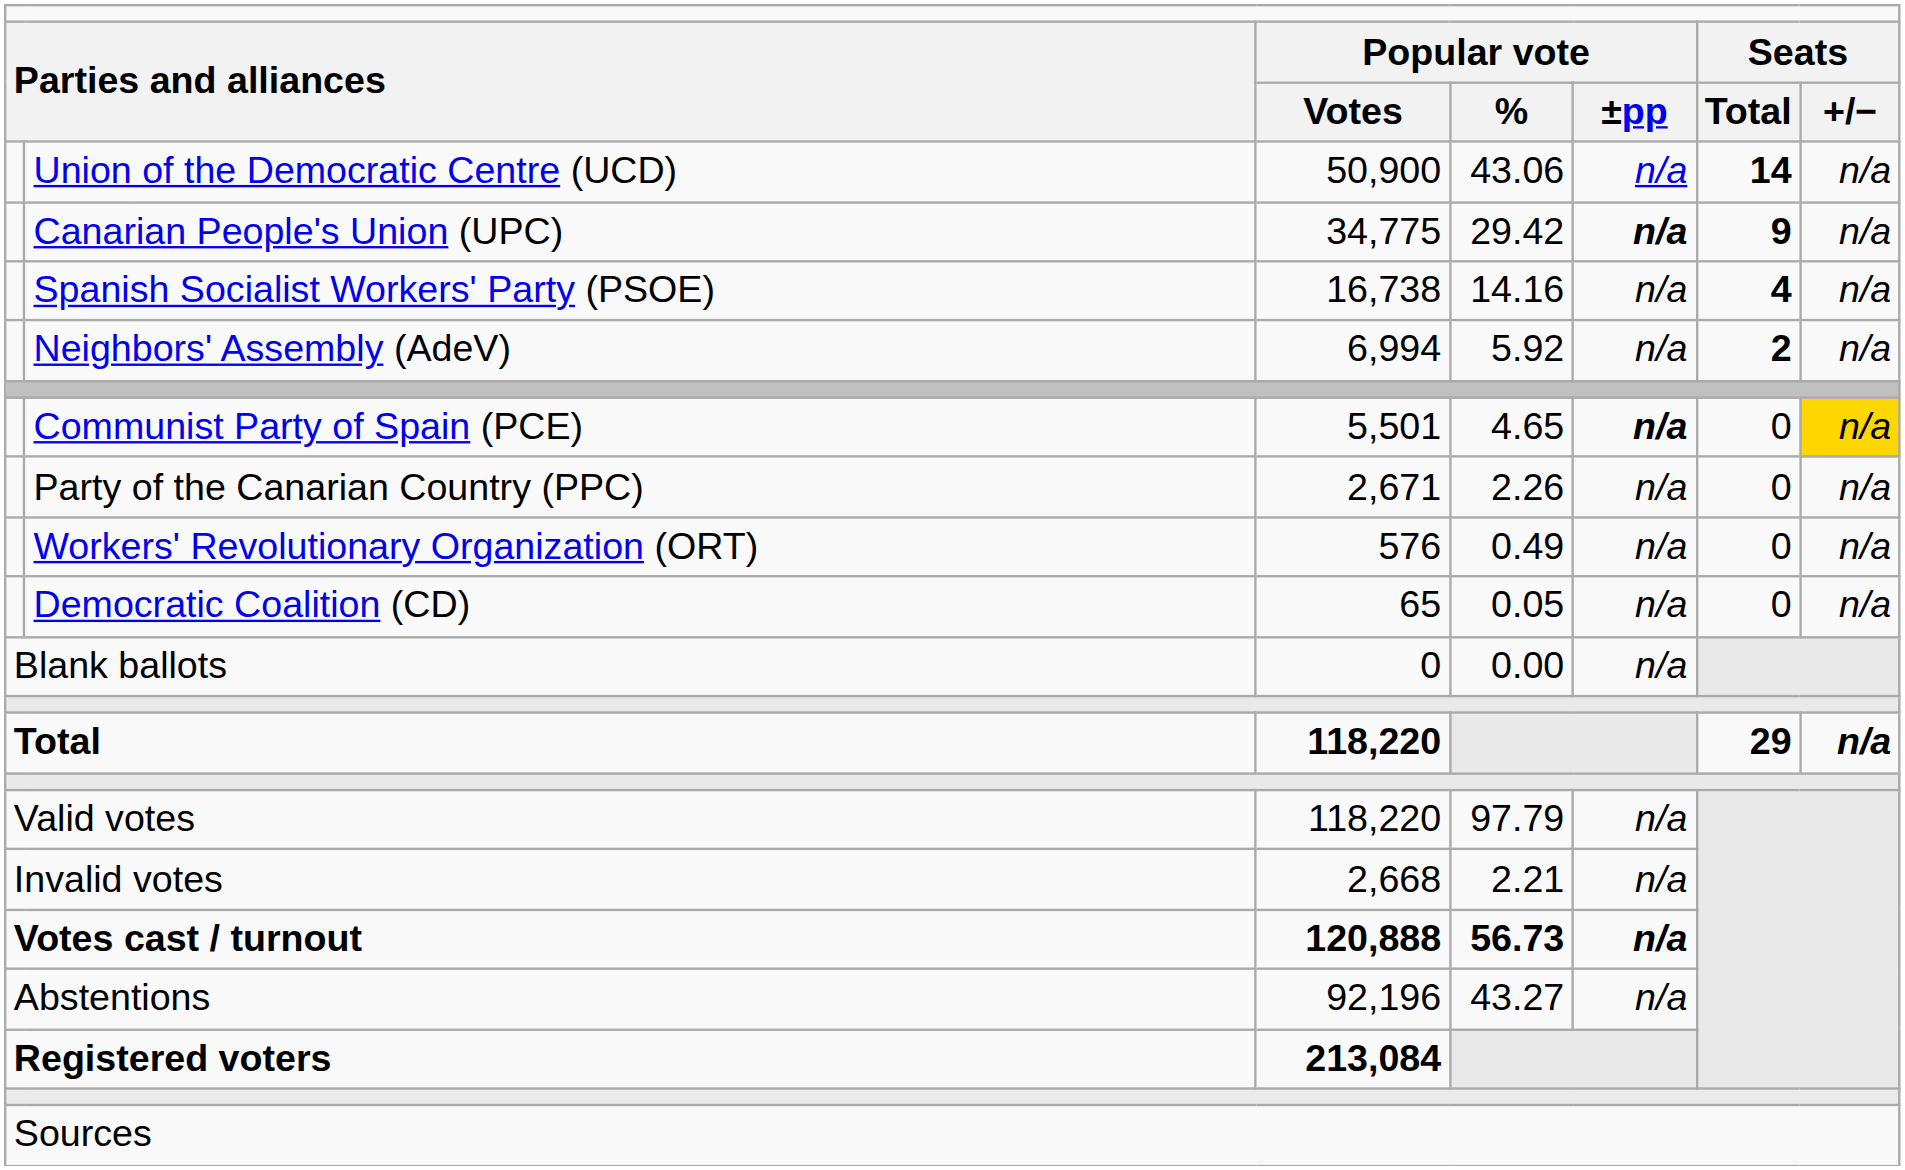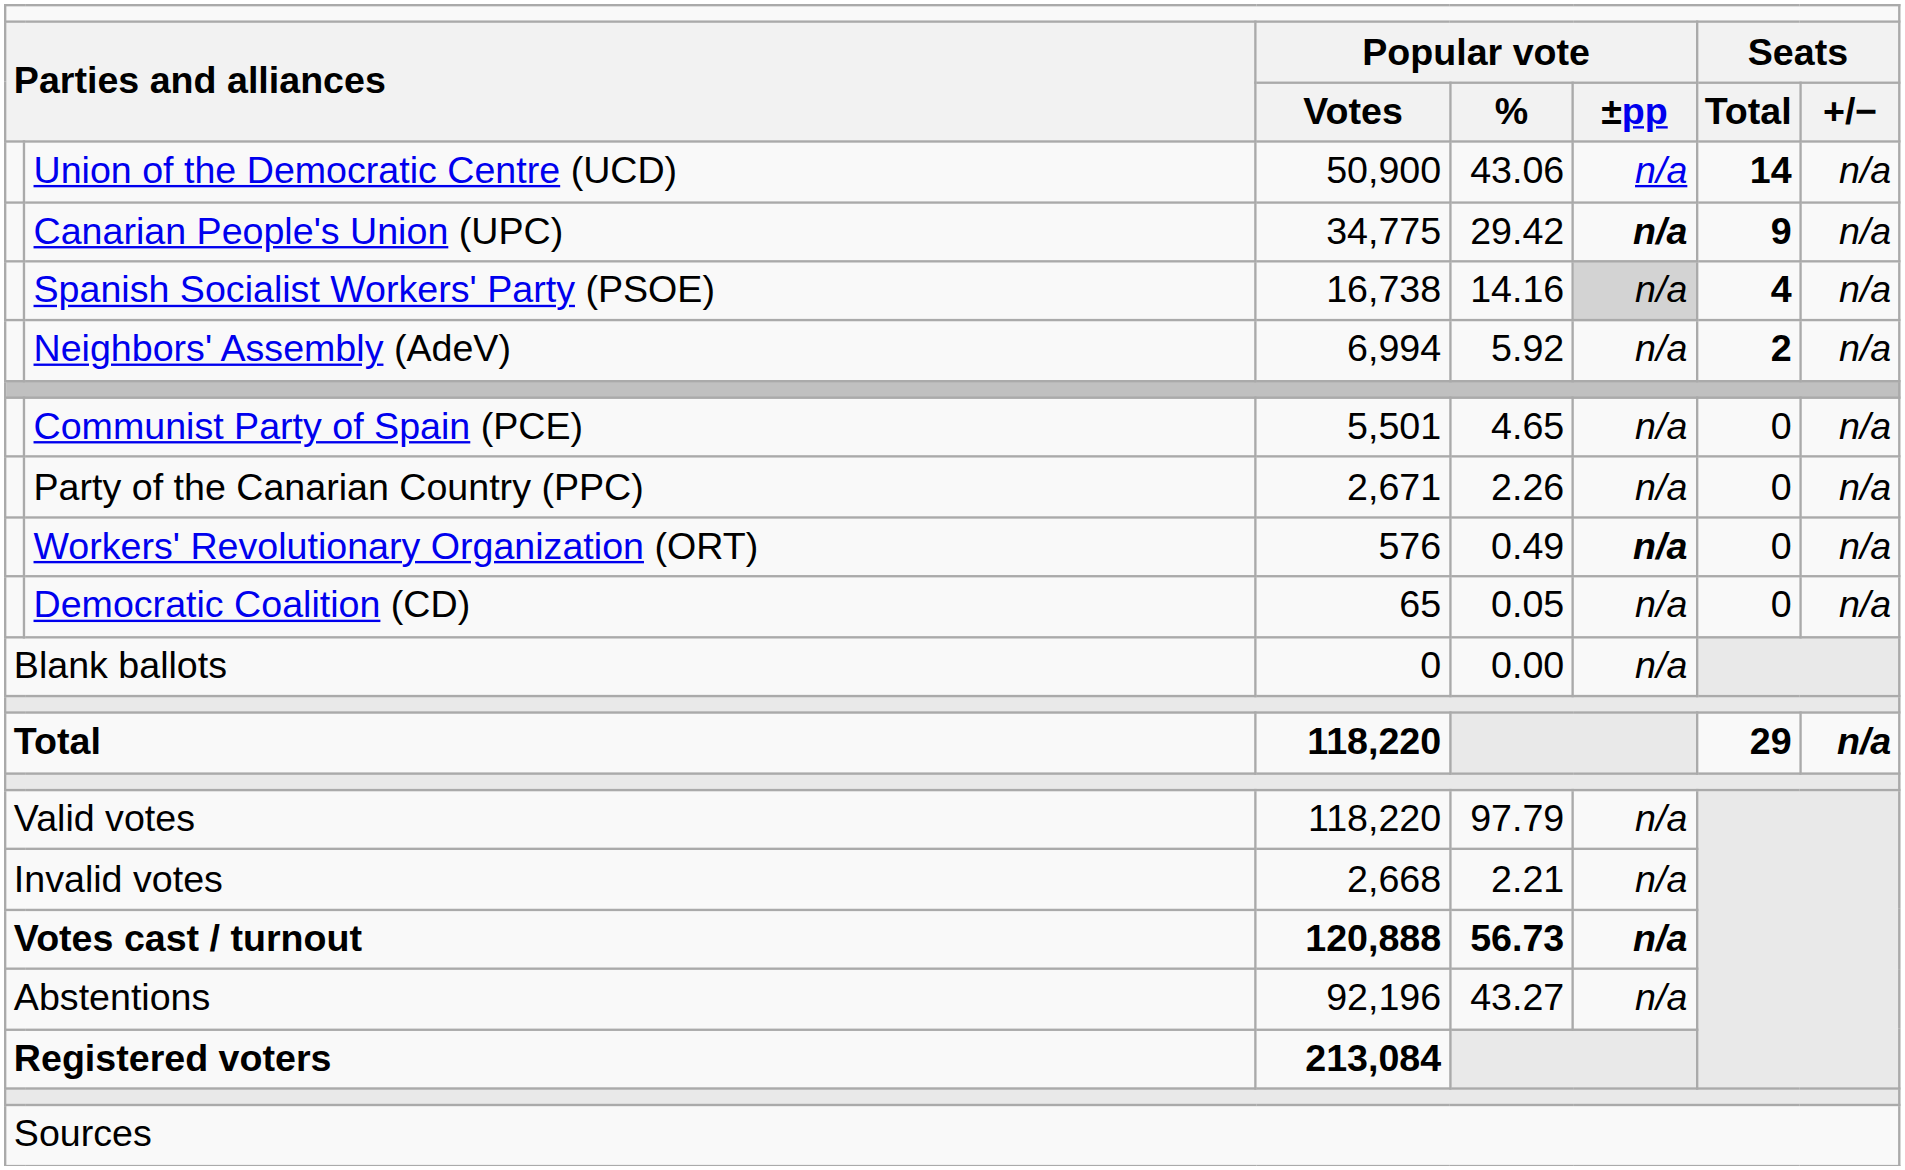Spanish Socialist Workers' Party (PSOE) | column 5: no background -> lightgrey background
Communist Party of Spain (PCE) | column 5: bold -> normal
Communist Party of Spain (PCE) | column 7: gold background -> no background
Workers' Revolutionary Organization (ORT) | column 5: normal -> bold
